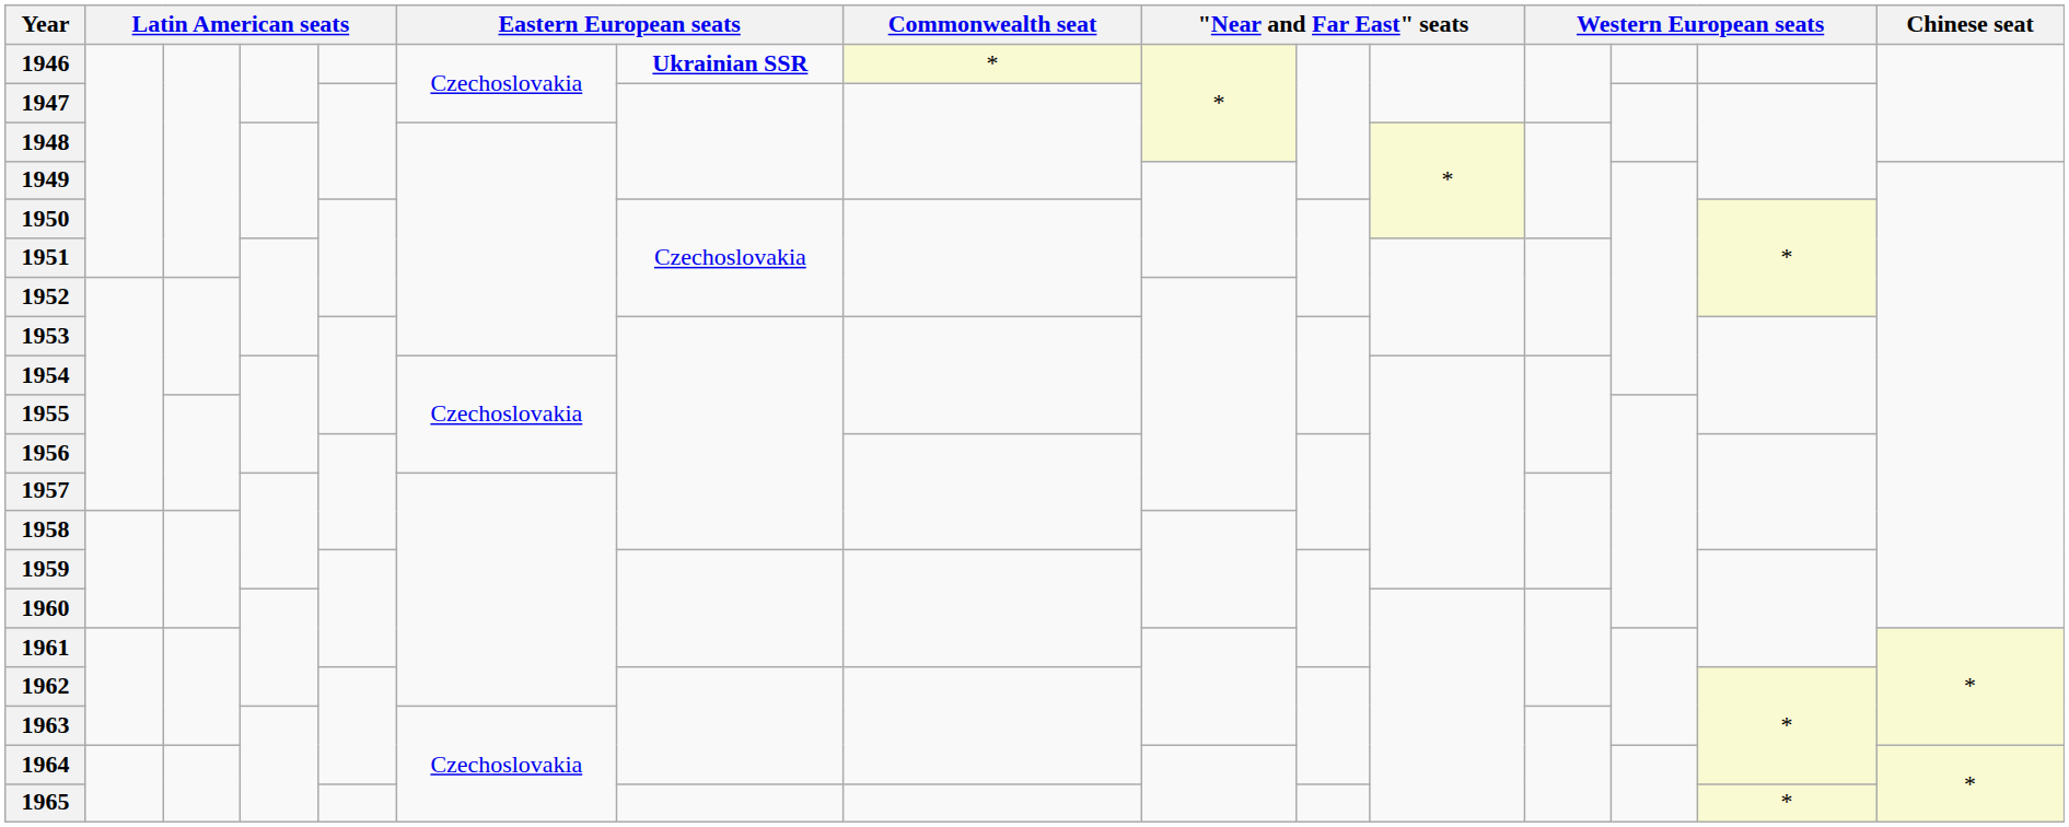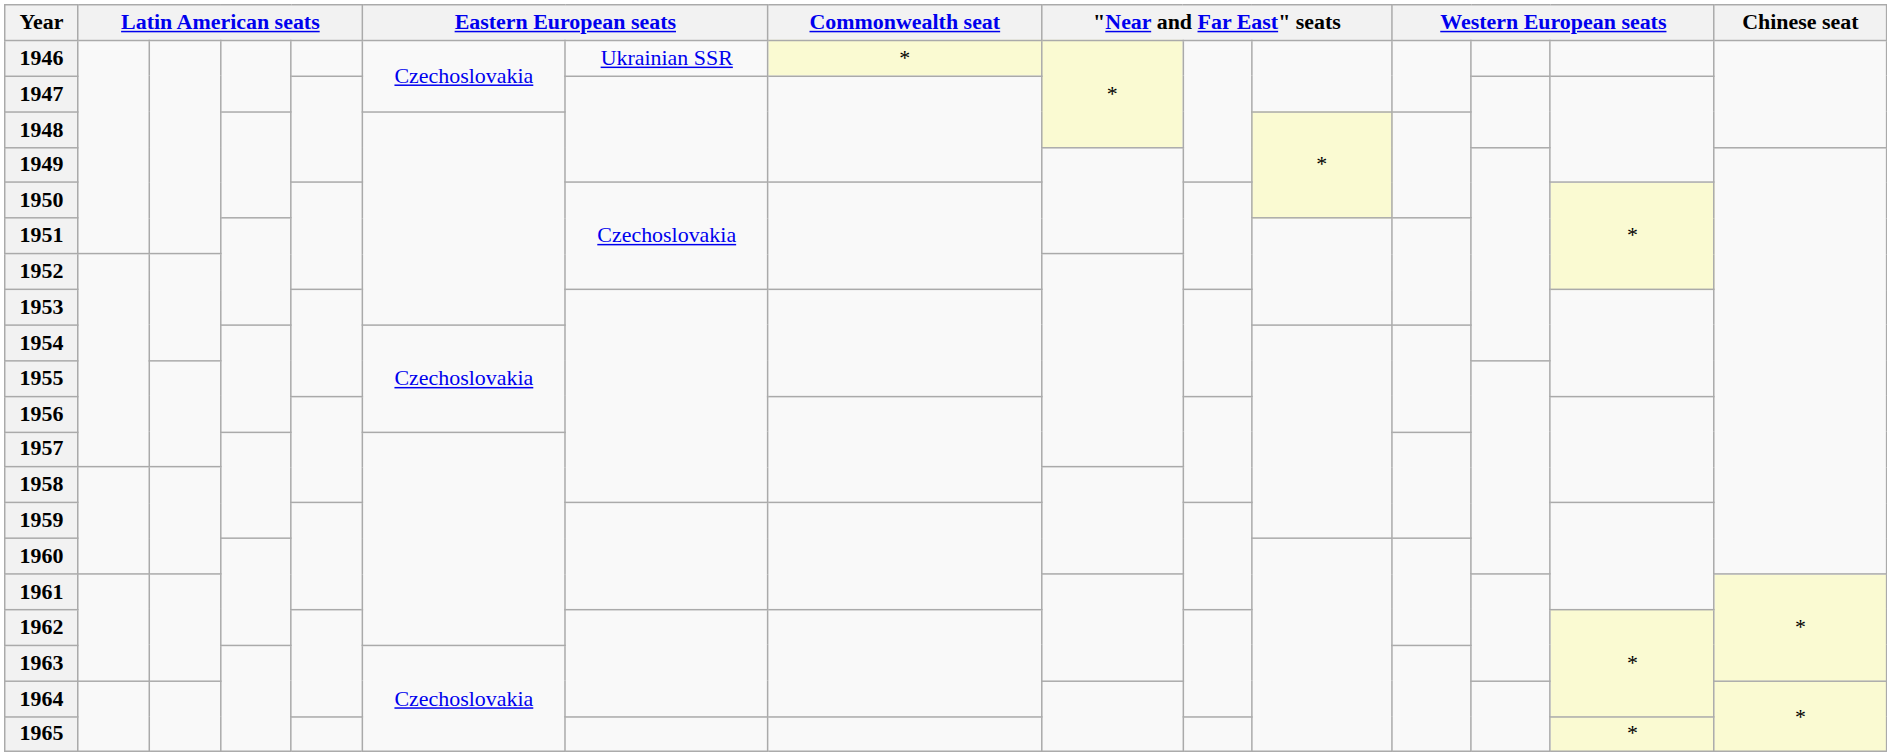1946 | column 7: bold -> normal
